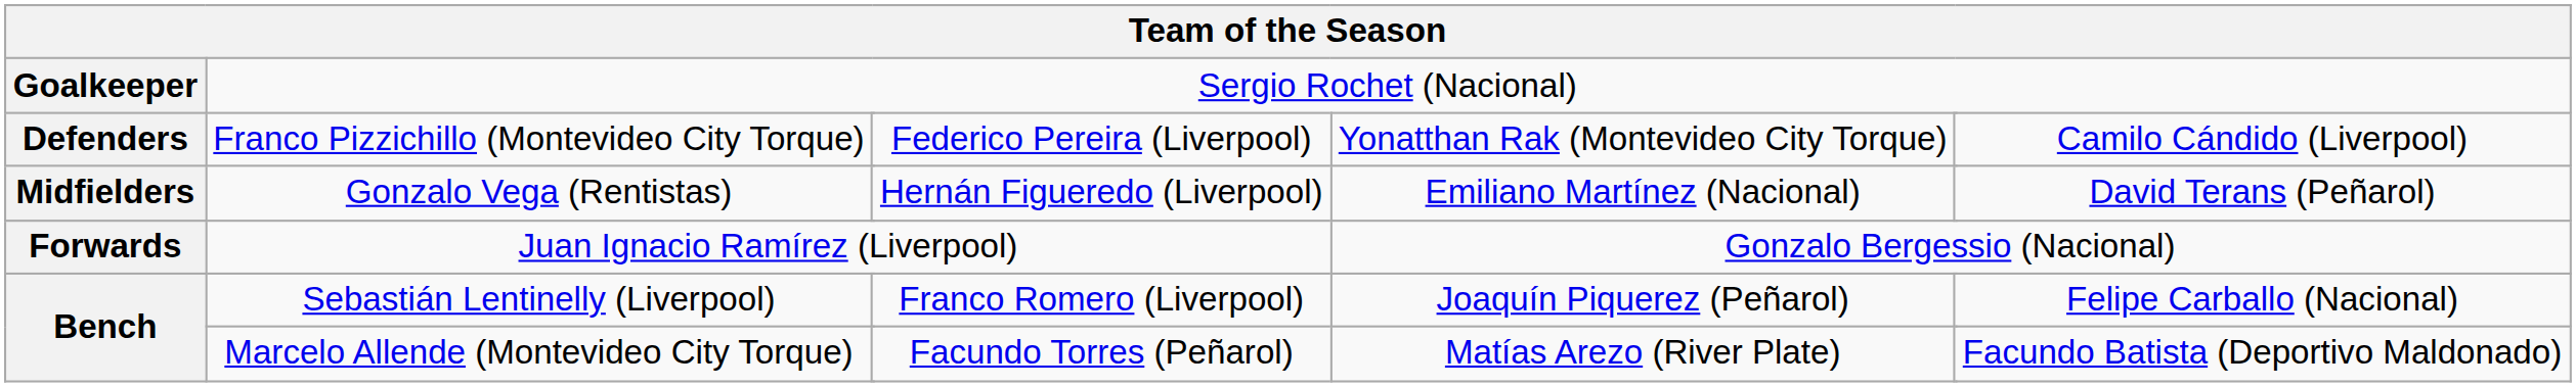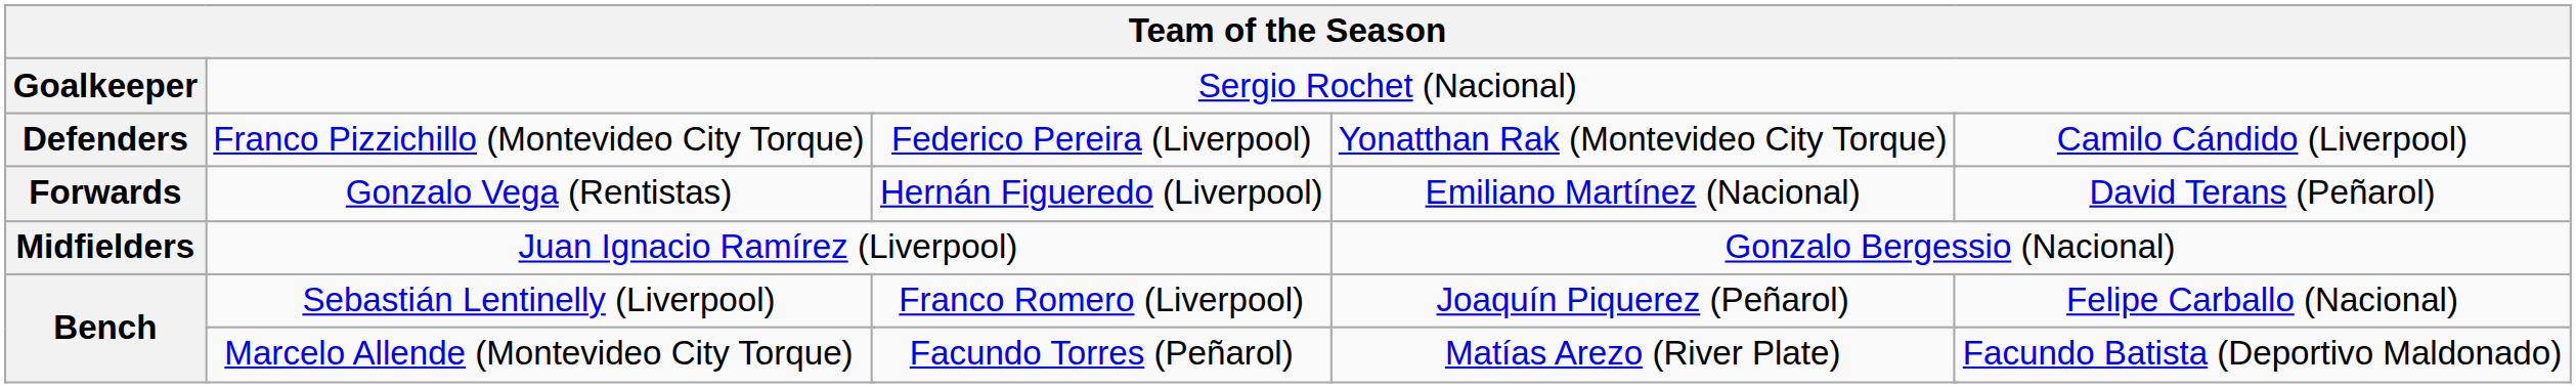Gonzalo Vega (Rentistas) | column 1: Midfielders -> Forwards
Juan Ignacio Ramírez (Liverpool) | column 1: Forwards -> Midfielders
